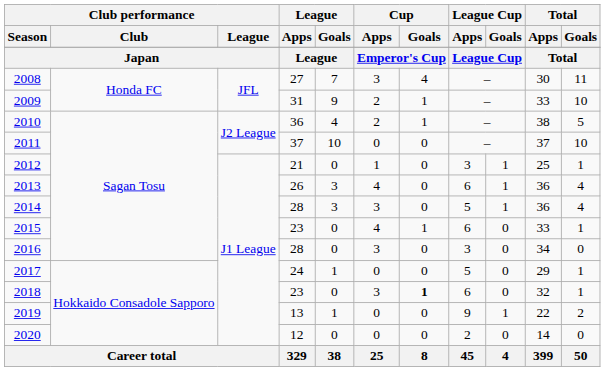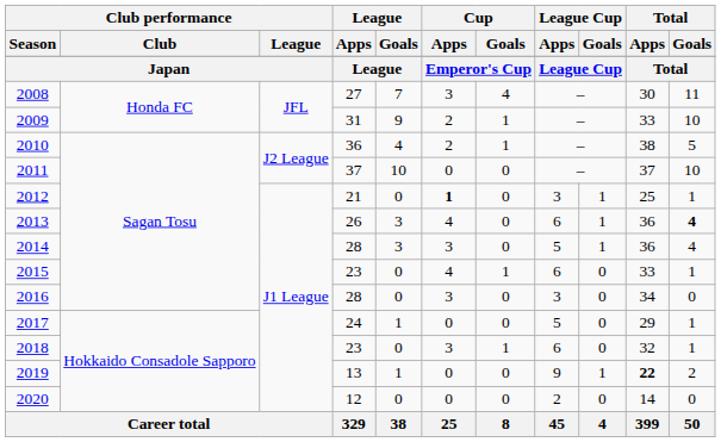2012 | Cup / Apps: normal -> bold
2013 | Total / Goals: normal -> bold
2018 | Cup / Goals: bold -> normal
2019 | Total / Apps: normal -> bold
